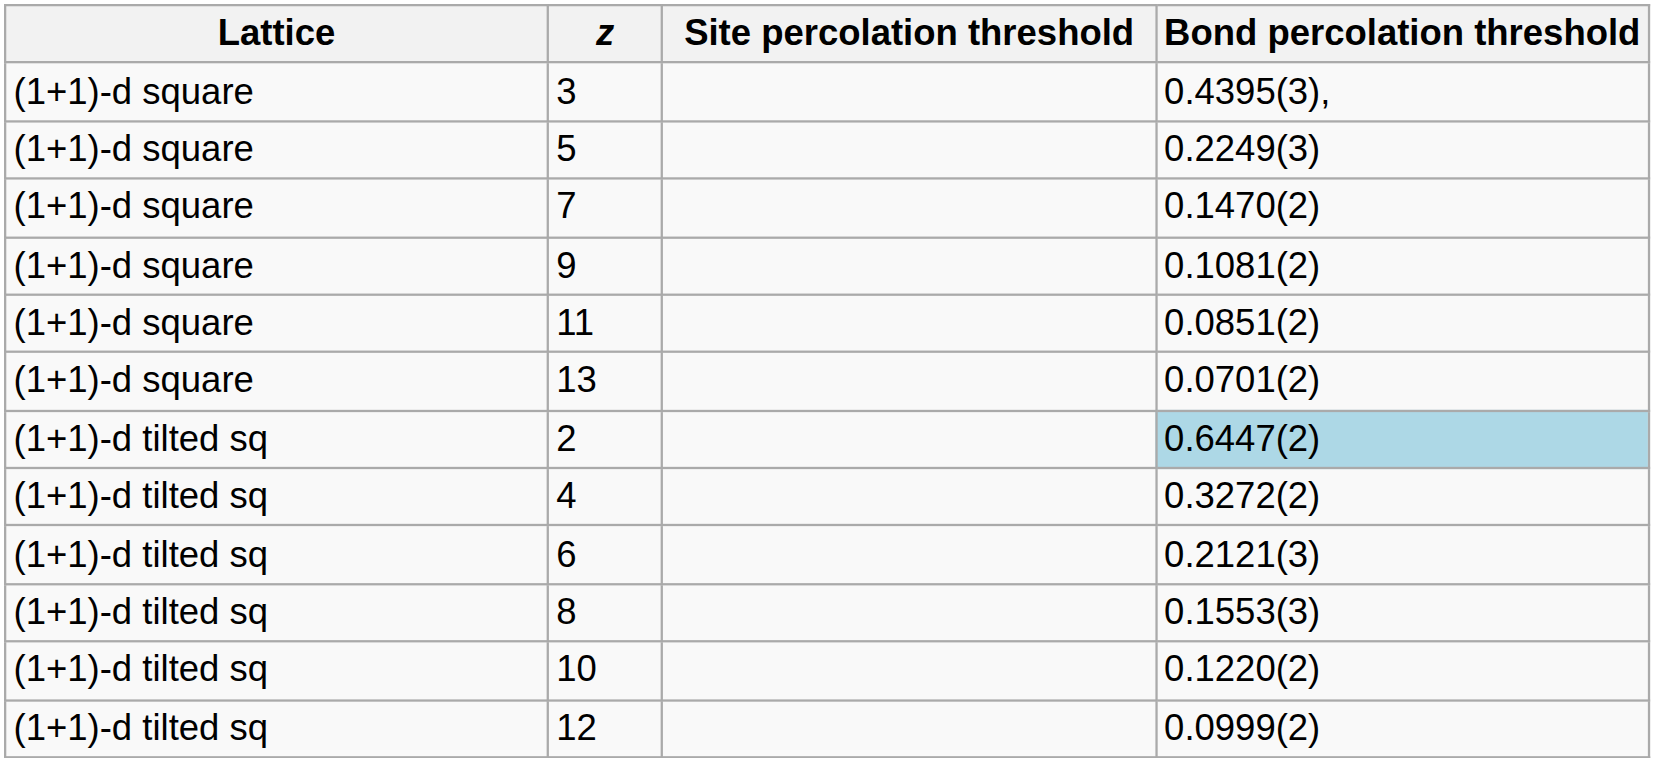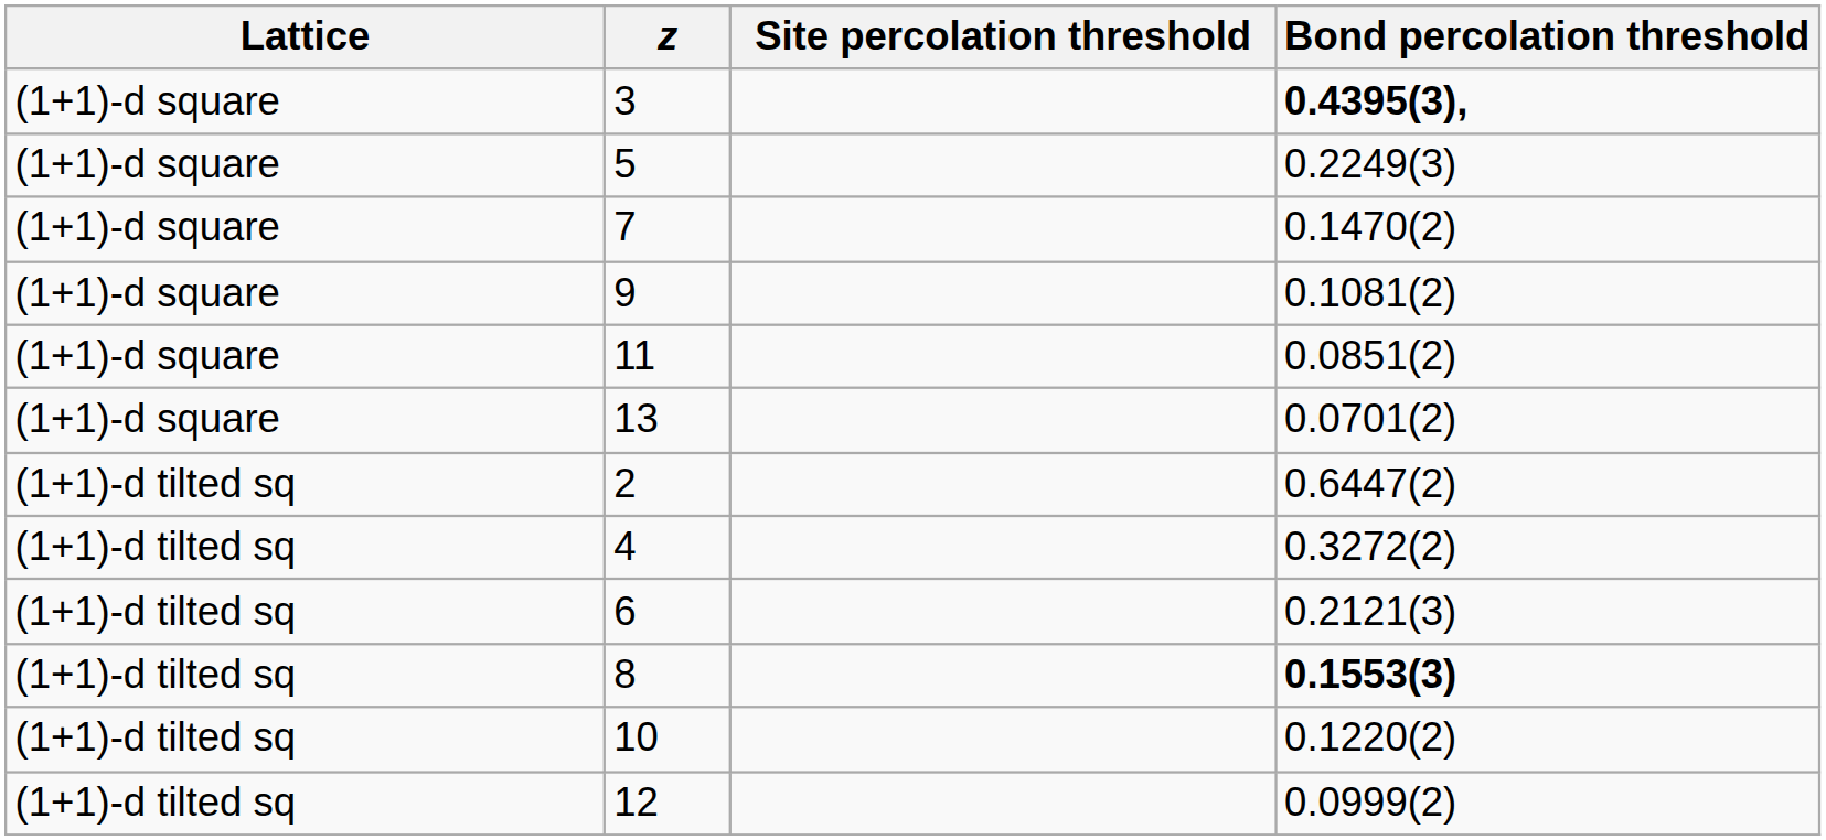3 | Bond percolation threshold: normal -> bold
2 | Bond percolation threshold: lightblue background -> no background
8 | Bond percolation threshold: normal -> bold
